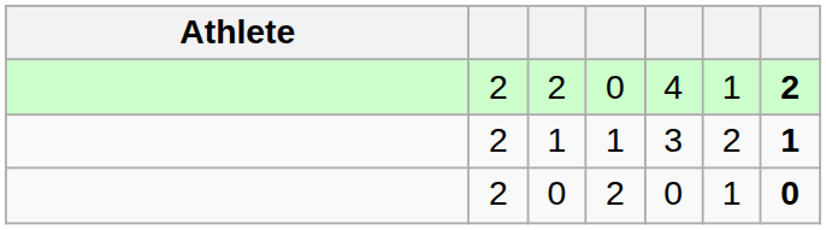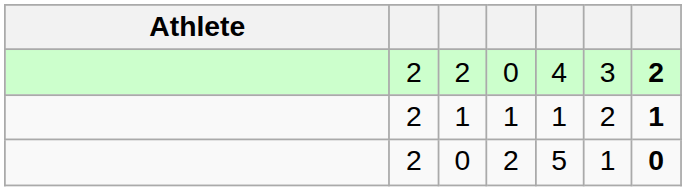row 2 | column 6: 1 -> 3
row 3 | column 5: 3 -> 1
row 4 | column 5: 0 -> 5
